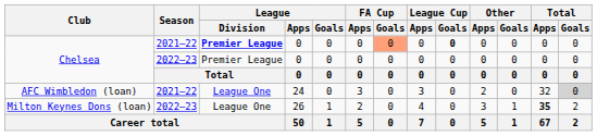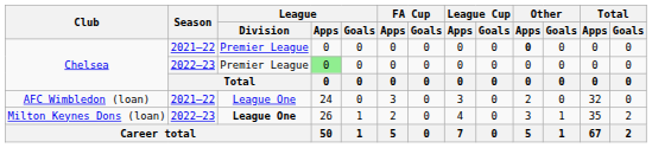Chelsea / 2021–22 | League / Division: bold -> normal
Chelsea / 2021–22 | FA Cup / Goals: lightsalmon background -> no background
Chelsea / 2021–22 | League Cup / Goals: bold -> normal
Chelsea / 2021–22 | Other / Apps: normal -> bold
Chelsea / 2022–23 | League / Apps: no background -> lightgreen background
AFC Wimbledon (loan) | Total / Goals: lightgrey background -> no background
Milton Keynes Dons (loan) | League / Division: normal -> bold
Milton Keynes Dons (loan) | Total / Apps: bold -> normal
